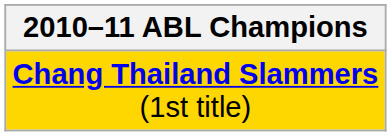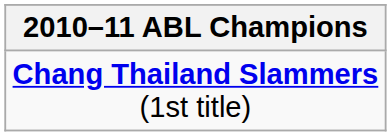row 2 | column 1: gold background -> no background
